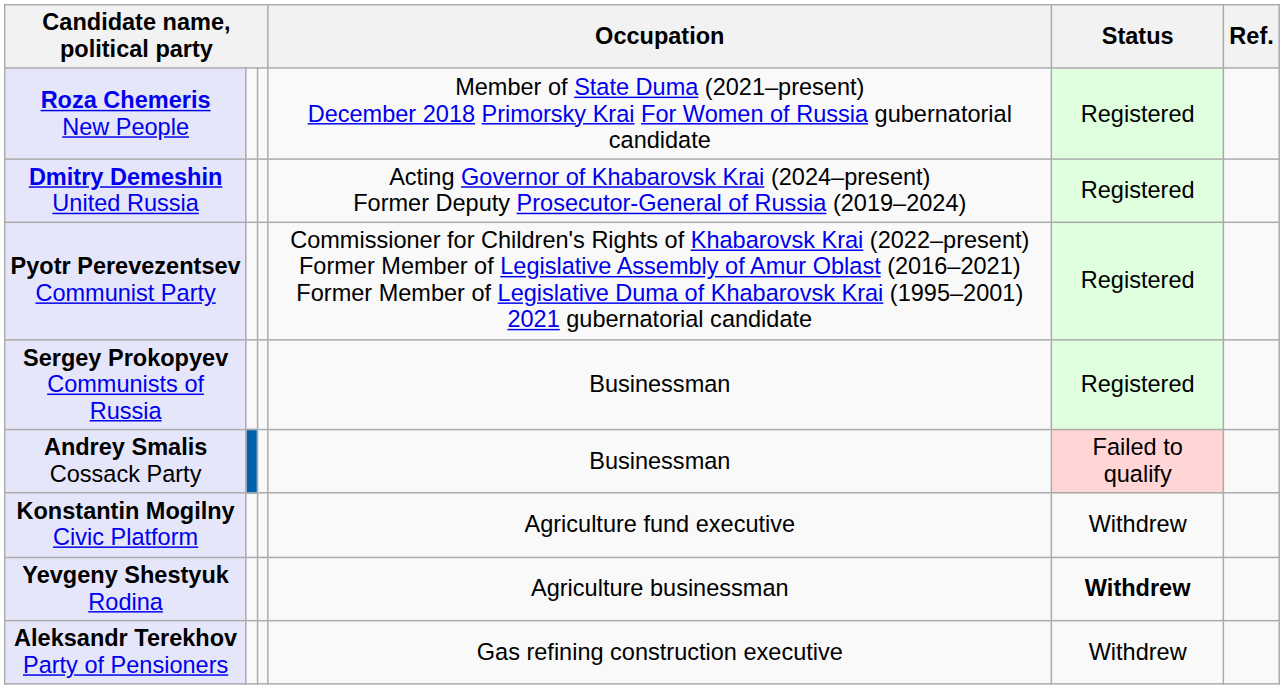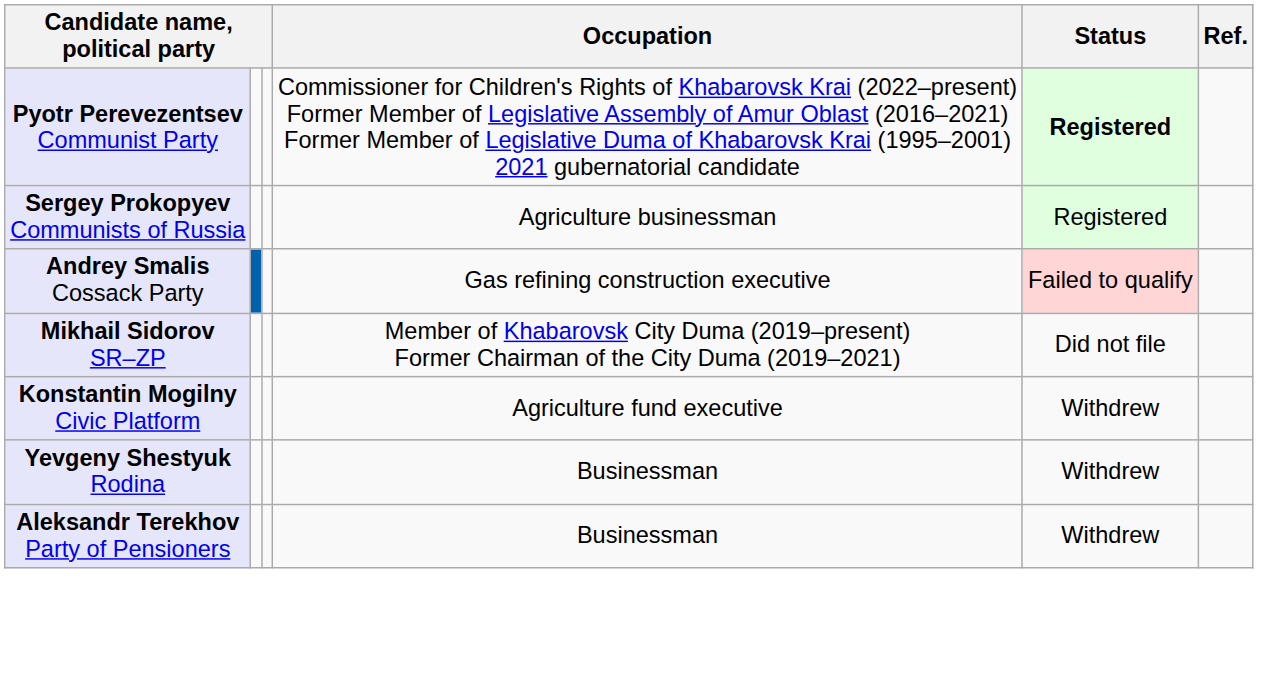- row: Roza Chemeris New People | Member of State Duma (2021–present) December 2018 Primorsky Krai For Women of Russia gubernatorial candidate | Registered
- row: Dmitry Demeshin United Russia | Acting Governor of Khabarovsk Krai (2024–present) Former Deputy Prosecutor-General of Russia (2019–2024) | Registered
Pyotr Perevezentsev Communist Party | Status: normal -> bold
Sergey Prokopyev Communists of Russia | Occupation: Businessman -> Agriculture businessman
Andrey Smalis Cossack Party | Occupation: Businessman -> Gas refining construction executive
+ row: Mikhail Sidorov SR–ZP | Member of Khabarovsk City Duma (2019–present) Former Chairman of the City Duma (2019–2021) | Did not file
Yevgeny Shestyuk Rodina | Occupation: Agriculture businessman -> Businessman
Yevgeny Shestyuk Rodina | Status: bold -> normal
Aleksandr Terekhov Party of Pensioners | Occupation: Gas refining construction executive -> Businessman
